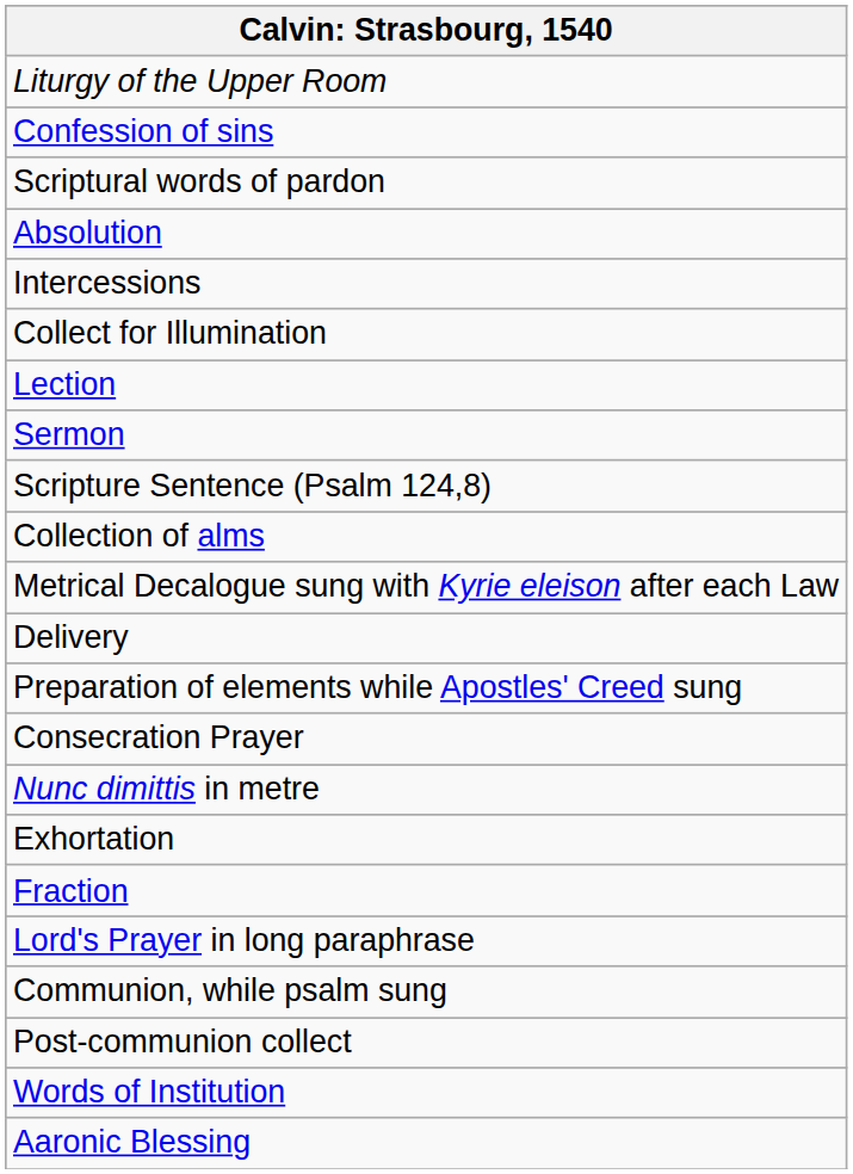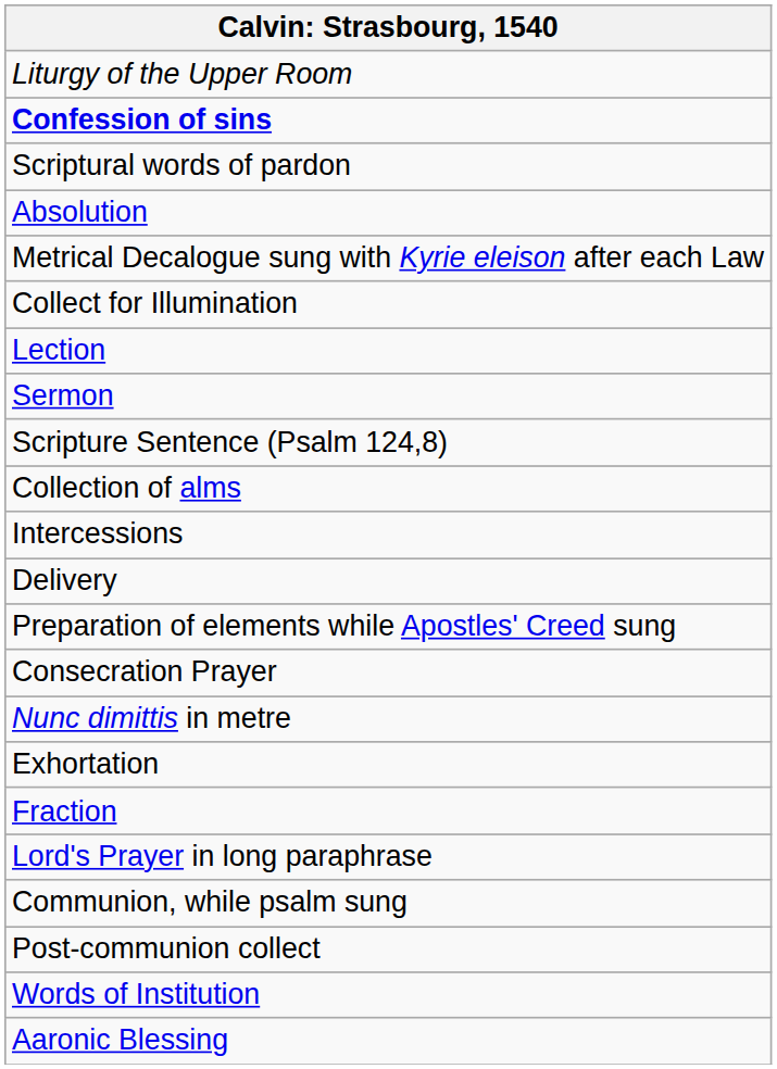row 3 | column 1: normal -> bold
row 6 | column 1: Intercessions -> Metrical Decalogue sung with Kyrie eleison after each Law
row 12 | column 1: Metrical Decalogue sung with Kyrie eleison after each Law -> Intercessions
